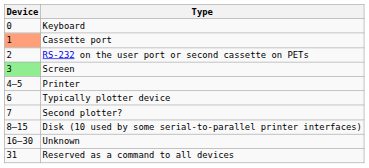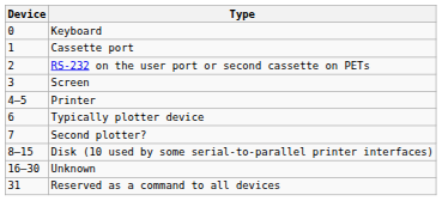Cassette port | Device: lightsalmon background -> no background
Screen | Device: lightgreen background -> no background
